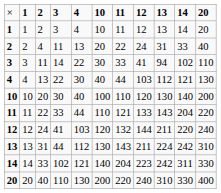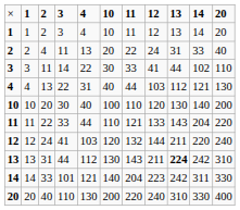row 4 | column 9: 94 -> 44
row 5 | column 5: 30 -> 31
row 9 | column 9: normal -> bold
row 10 | column 4: 102 -> 101
